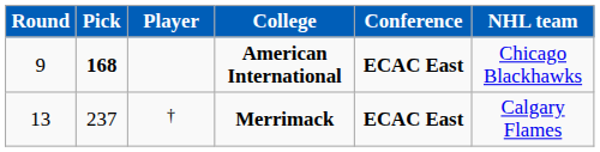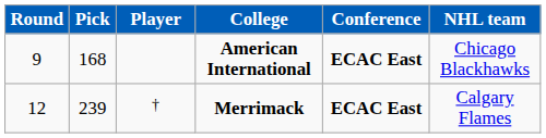American International | Pick: bold -> normal
Merrimack | Round: 13 -> 12
Merrimack | Pick: 237 -> 239
